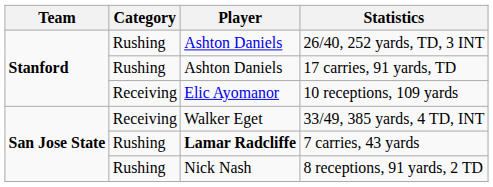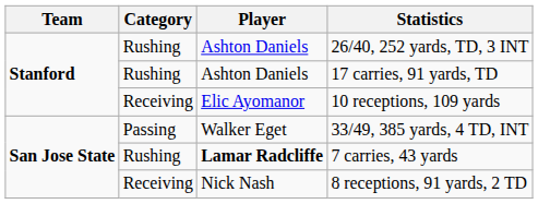33/49, 385 yards, 4 TD, INT | Category: Receiving -> Passing
8 receptions, 91 yards, 2 TD | Category: Rushing -> Receiving
